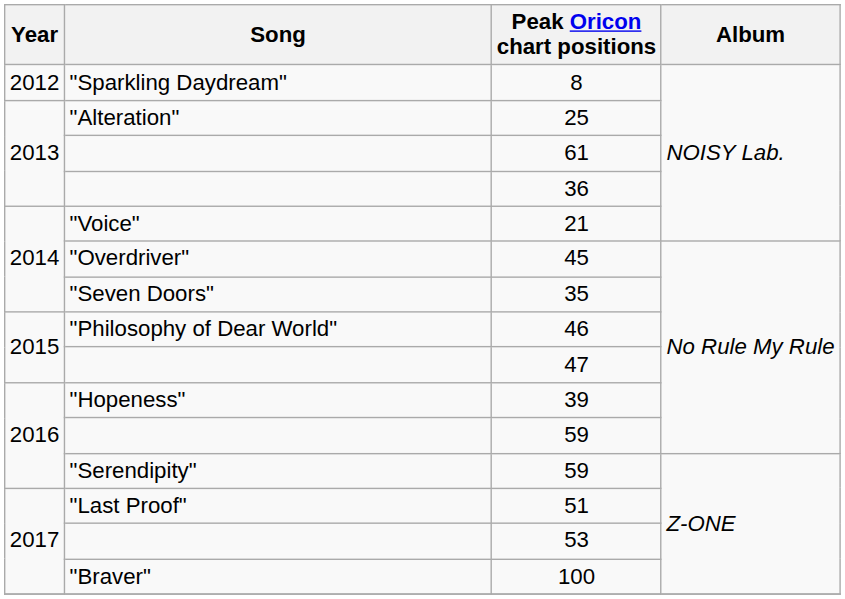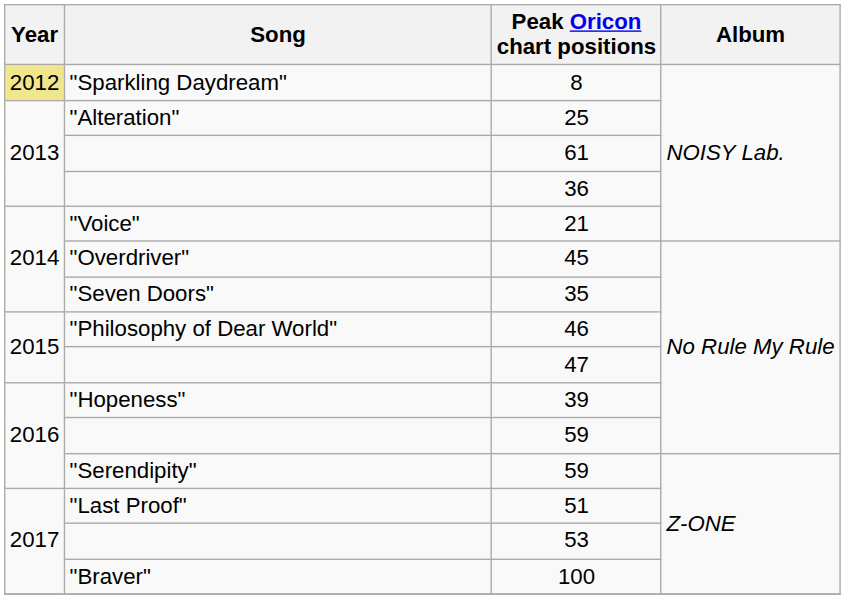8 | Year: no background -> khaki background
